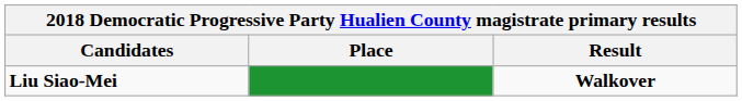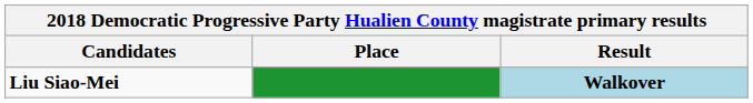Liu Siao-Mei | Result: no background -> lightblue background
